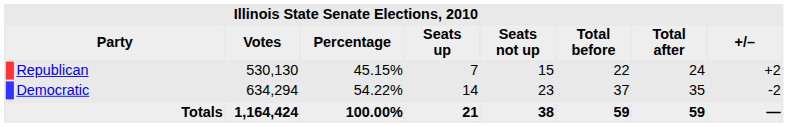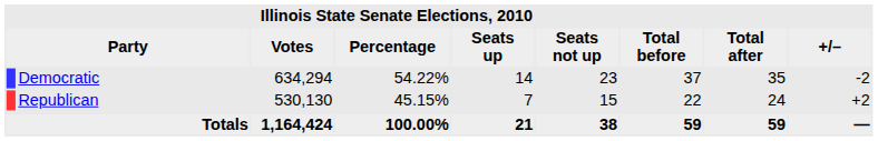rows swapped: Democratic <-> Republican
